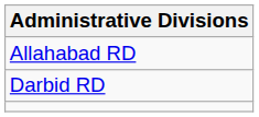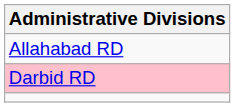row 3 | column 1: no background -> pink background
